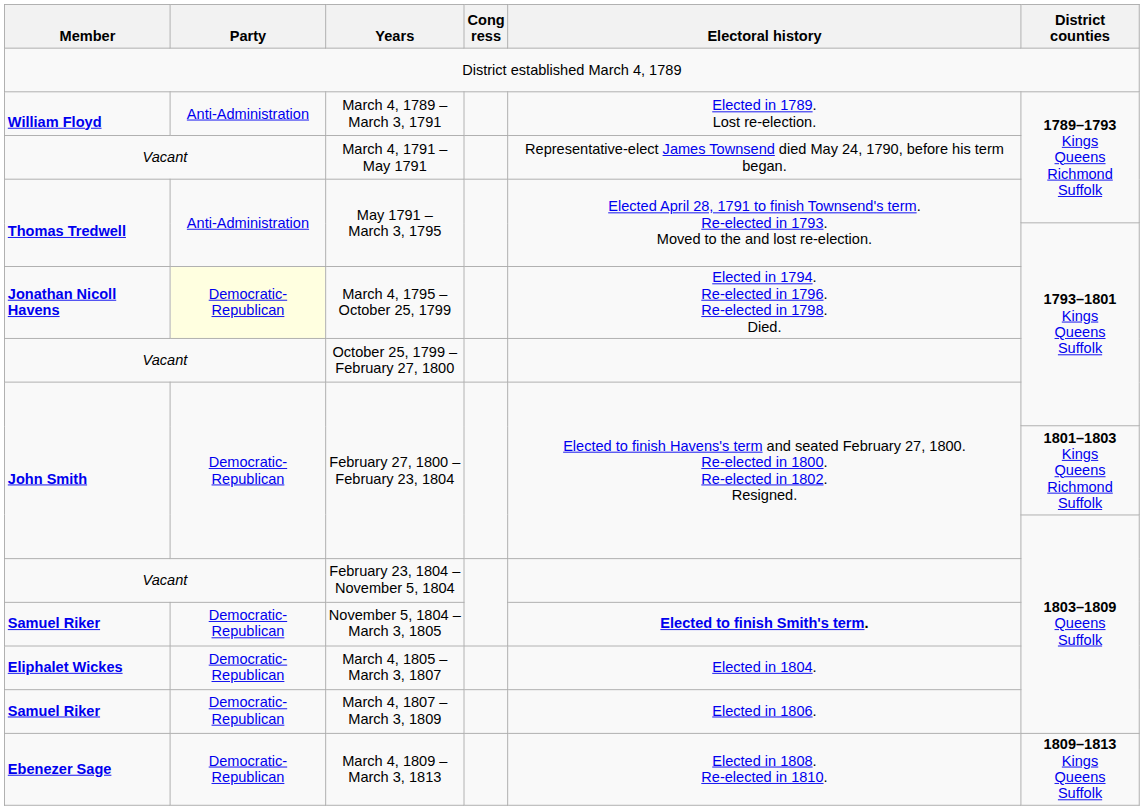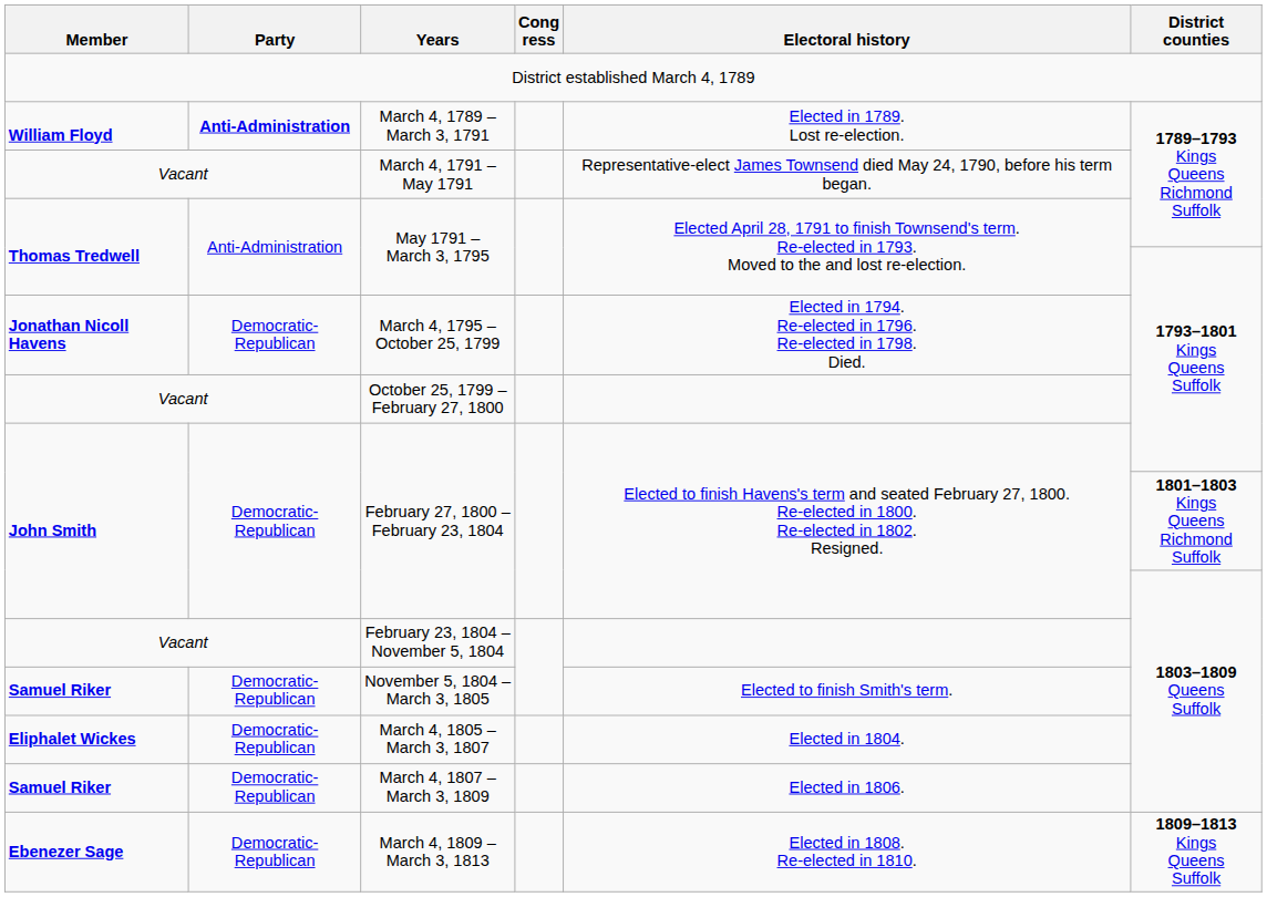March 4, 1789 – March 3, 1791 | Party: normal -> bold
March 4, 1795 – October 25, 1799 | Party: lightyellow background -> no background
November 5, 1804 – March 3, 1805 | Electoral history: bold -> normal
